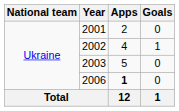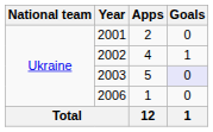2003 | Goals: no background -> lavender background
2006 | Apps: bold -> normal
